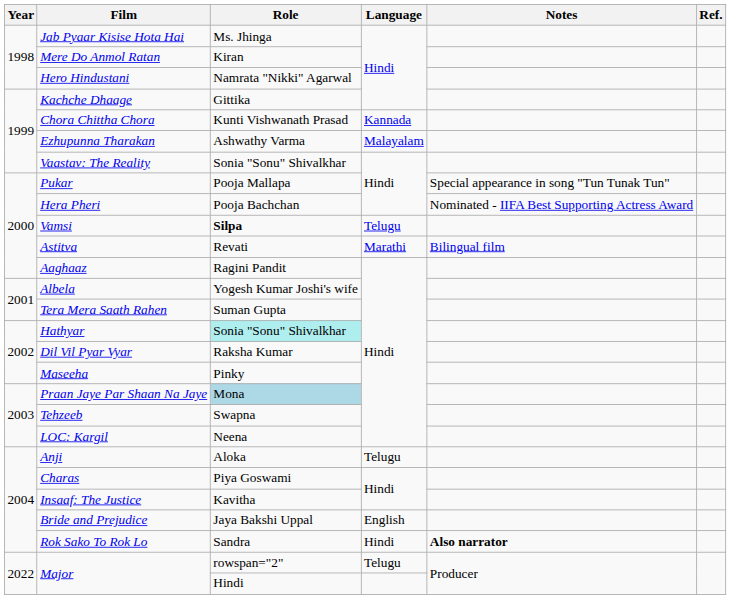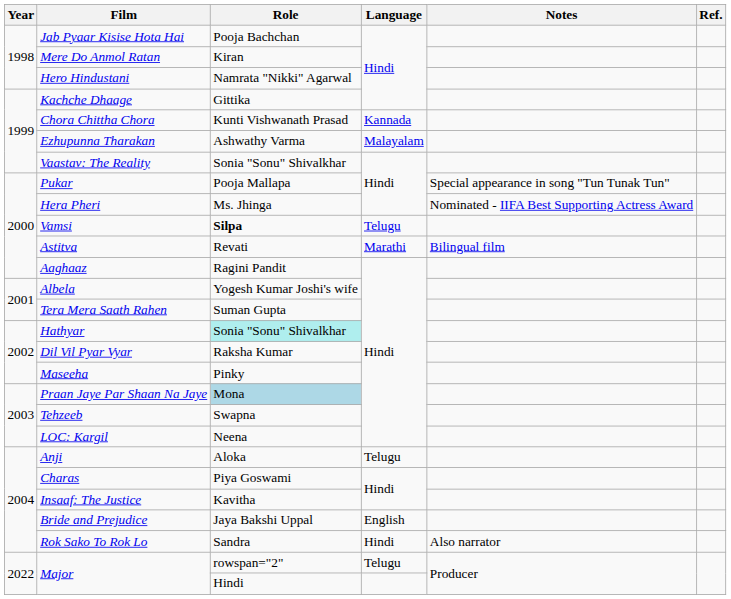Jab Pyaar Kisise Hota Hai | Role: Ms. Jhinga -> Pooja Bachchan
Hera Pheri | Role: Pooja Bachchan -> Ms. Jhinga
Rok Sako To Rok Lo | Notes: bold -> normal
